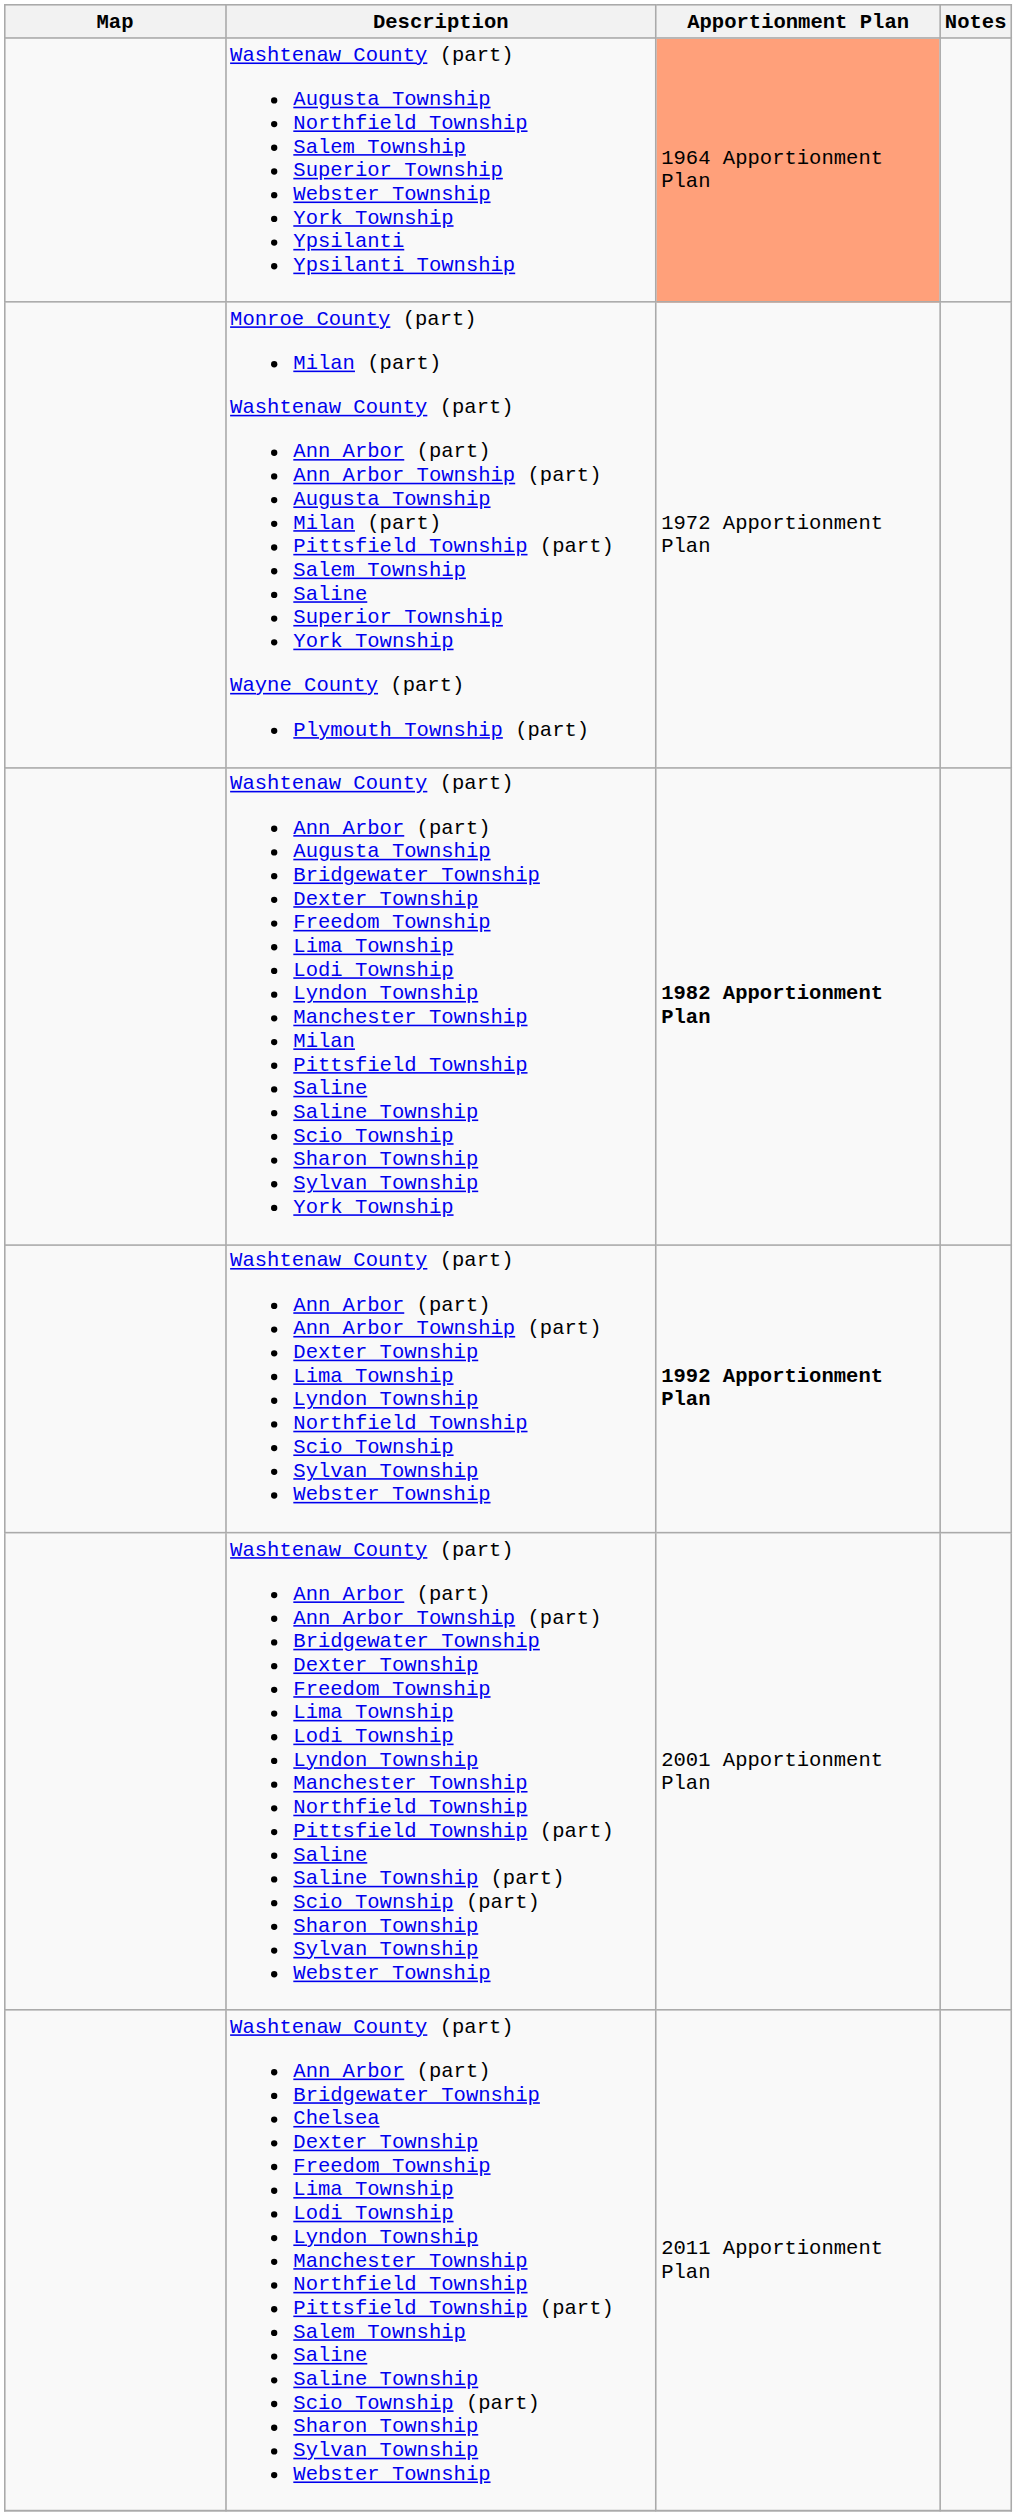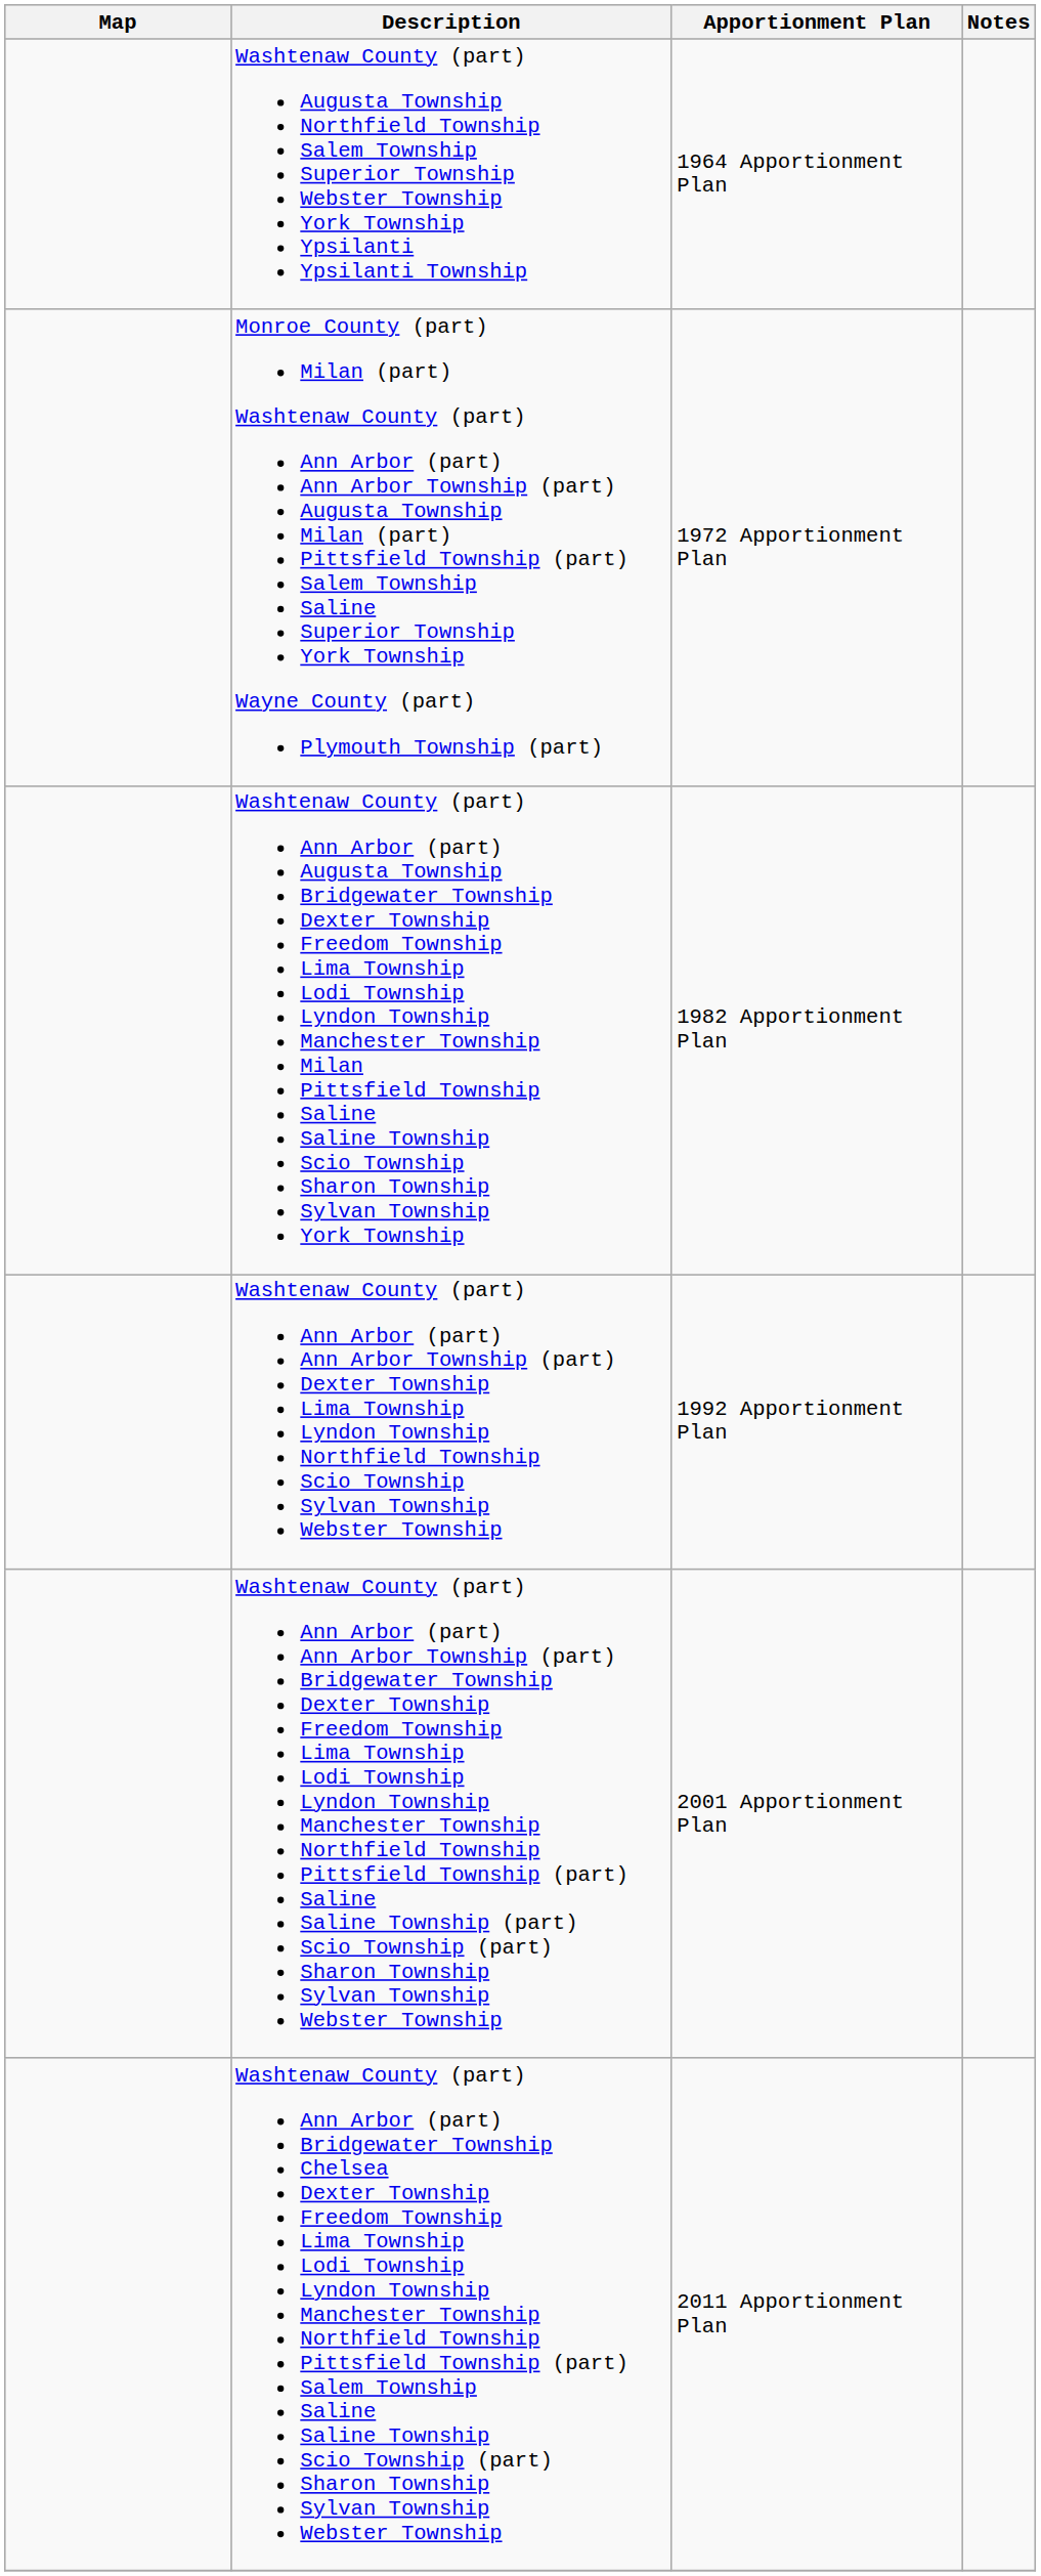row 2 | Apportionment Plan: lightsalmon background -> no background
row 4 | Apportionment Plan: bold -> normal
row 5 | Apportionment Plan: bold -> normal
